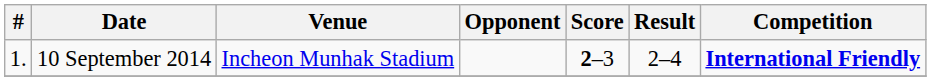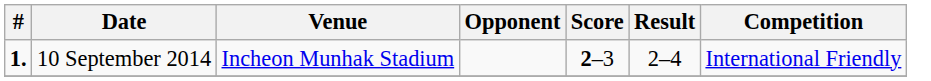10 September 2014 | #: normal -> bold
10 September 2014 | Competition: bold -> normal
